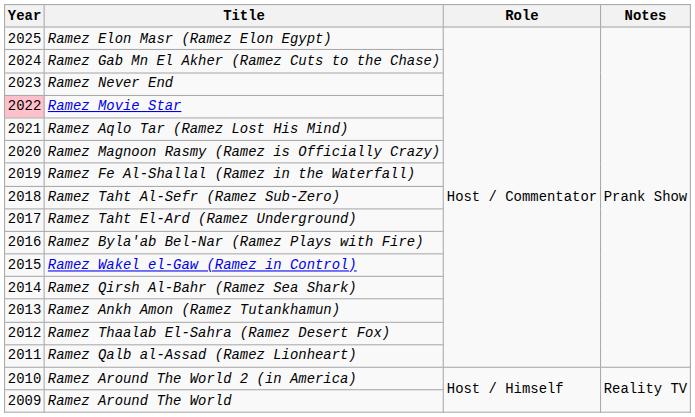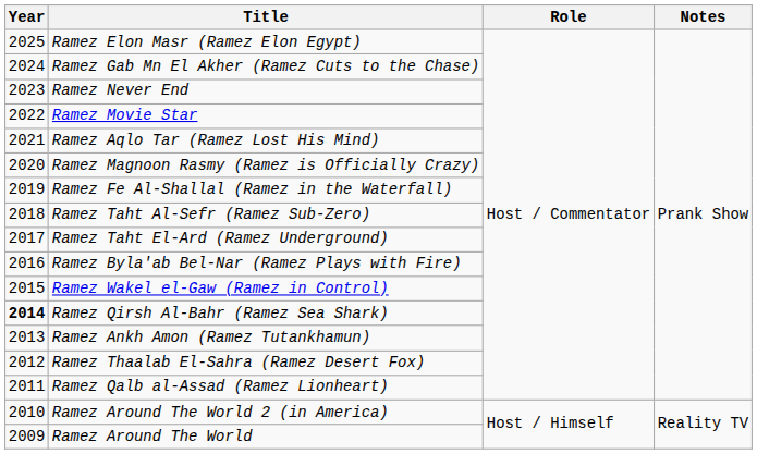Ramez Movie Star | Year: pink background -> no background
Ramez Qirsh Al-Bahr (Ramez Sea Shark) | Year: normal -> bold
